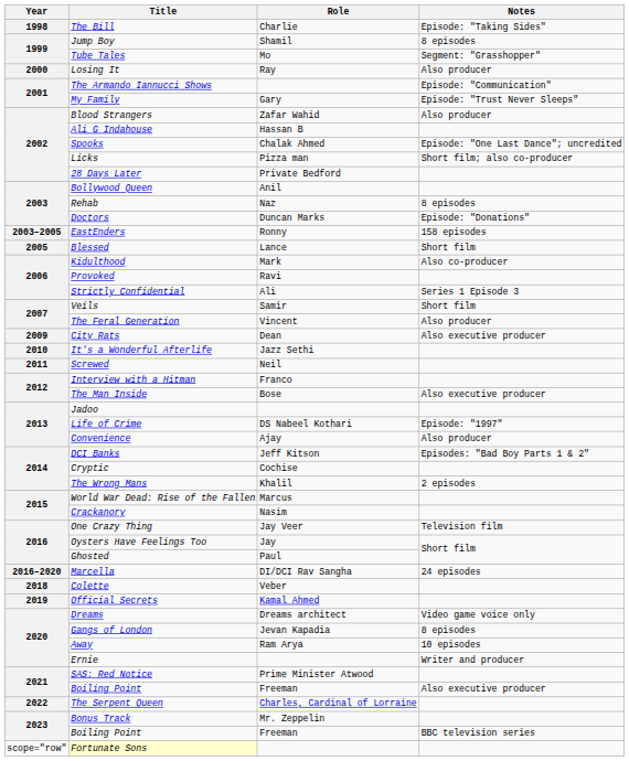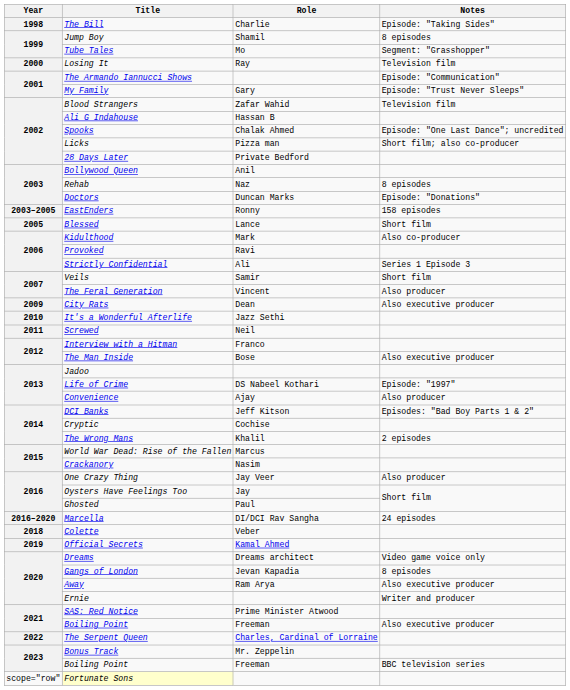Losing It | Notes: Also producer -> Television film
Blood Strangers | Notes: Also producer -> Television film
One Crazy Thing | Notes: Television film -> Also producer
Away | Notes: 10 episodes -> Also executive producer
